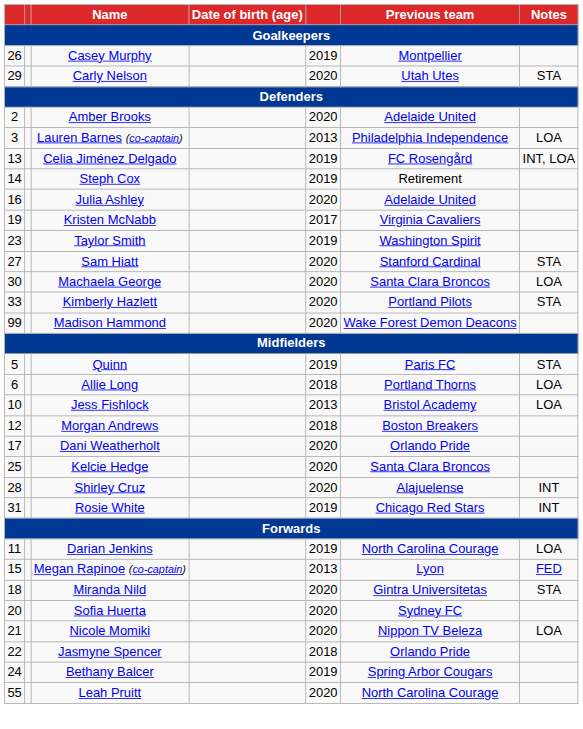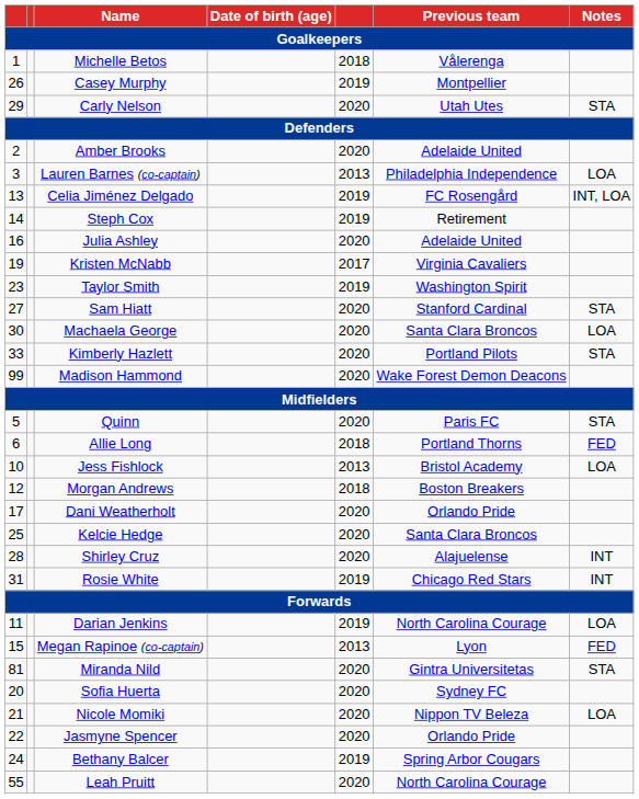+ row: 1 | Michelle Betos | 2018 | Vålerenga
Quinn | column 5: 2019 -> 2020
Allie Long | Notes: LOA -> FED
Miranda Nild | column 1: 18 -> 81
Jasmyne Spencer | column 5: 2018 -> 2020
